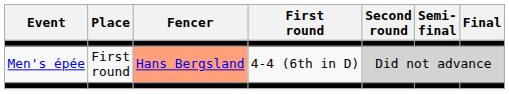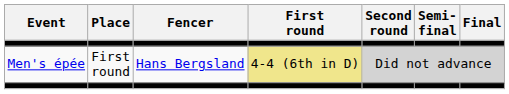Men's épée | Fencer: lightsalmon background -> no background
Men's épée | First round: no background -> khaki background
